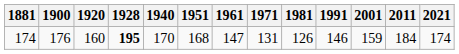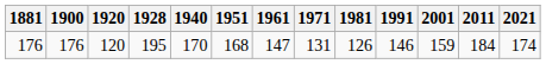row 2 | 1881: 174 -> 176
row 2 | 1920: 160 -> 120
row 2 | 1928: bold -> normal
